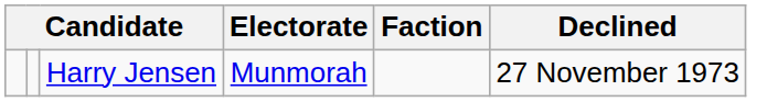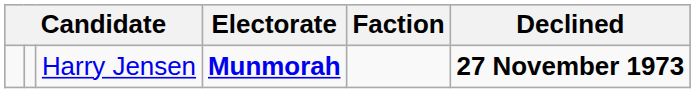Harry Jensen | Electorate: normal -> bold
Harry Jensen | Declined: normal -> bold
